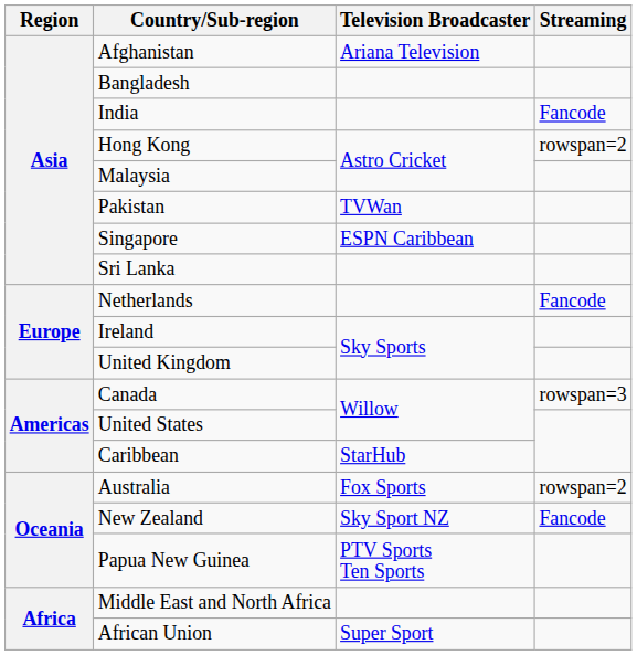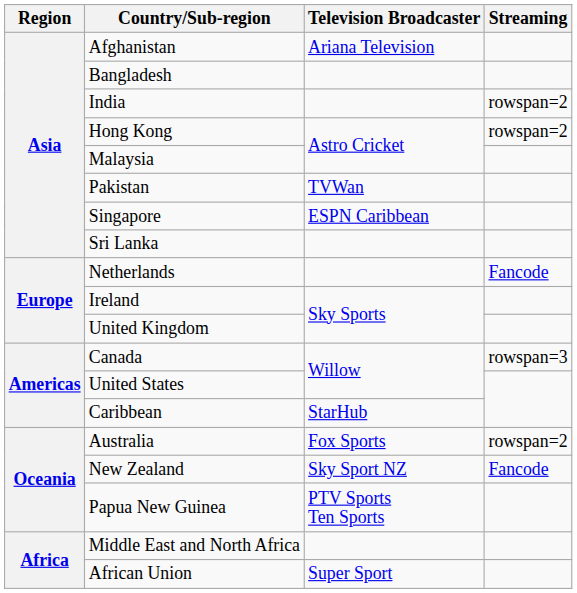India | Streaming: Fancode -> rowspan=2
